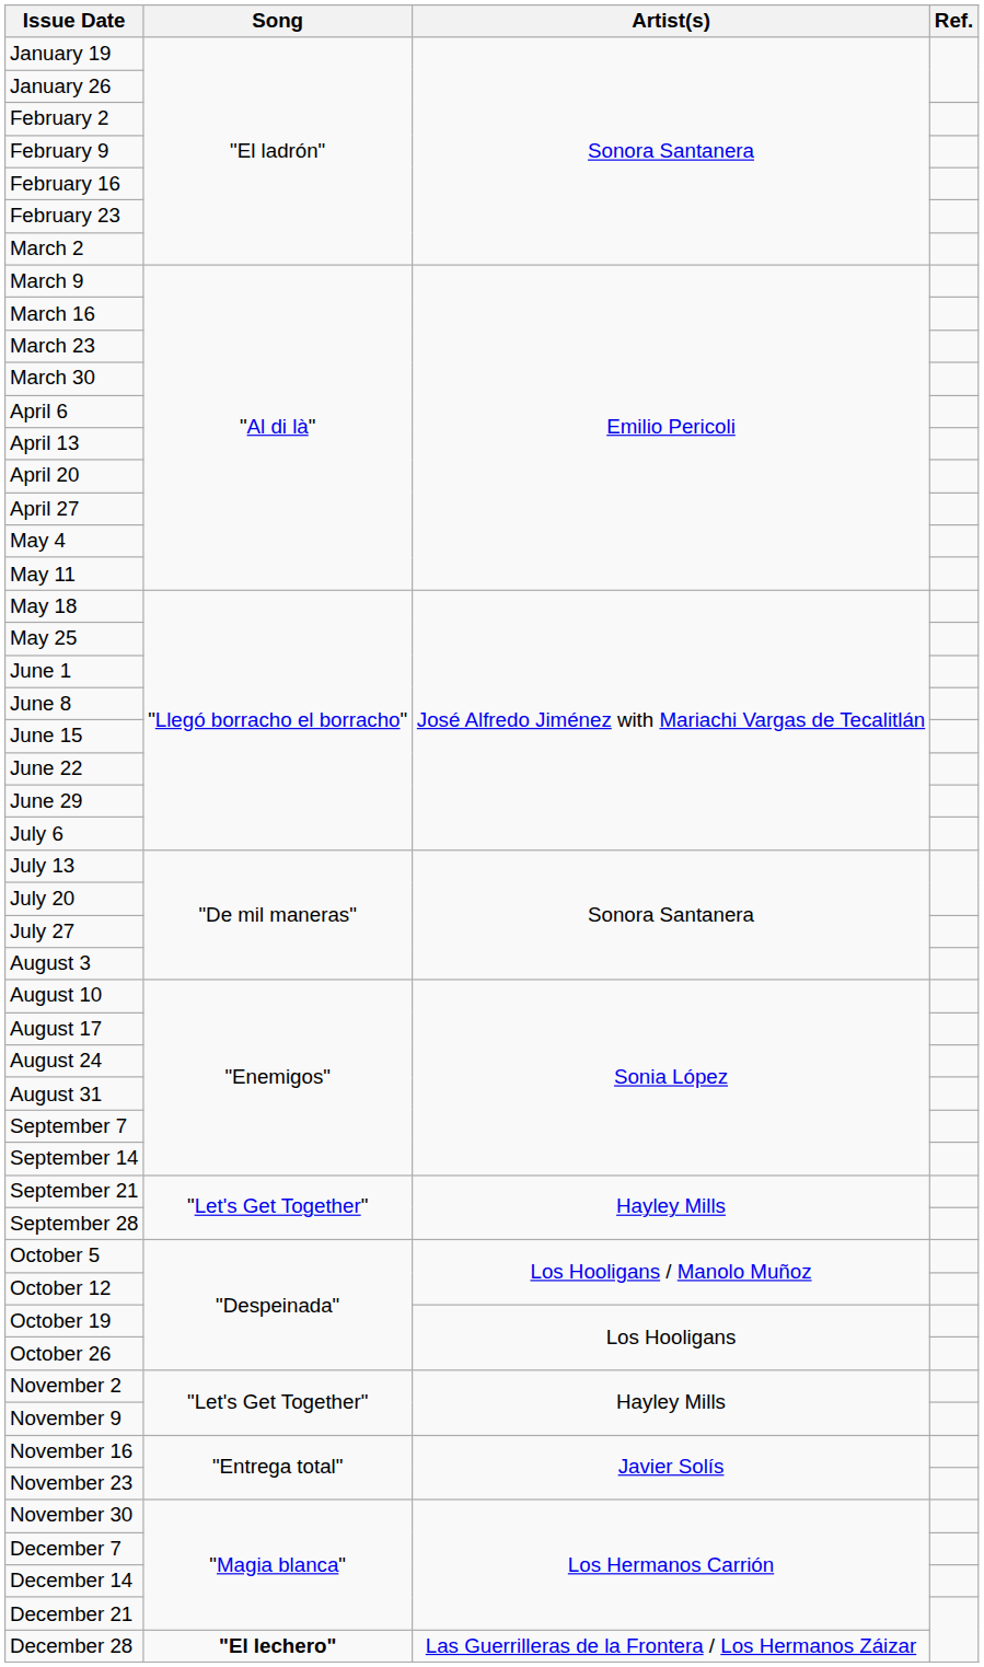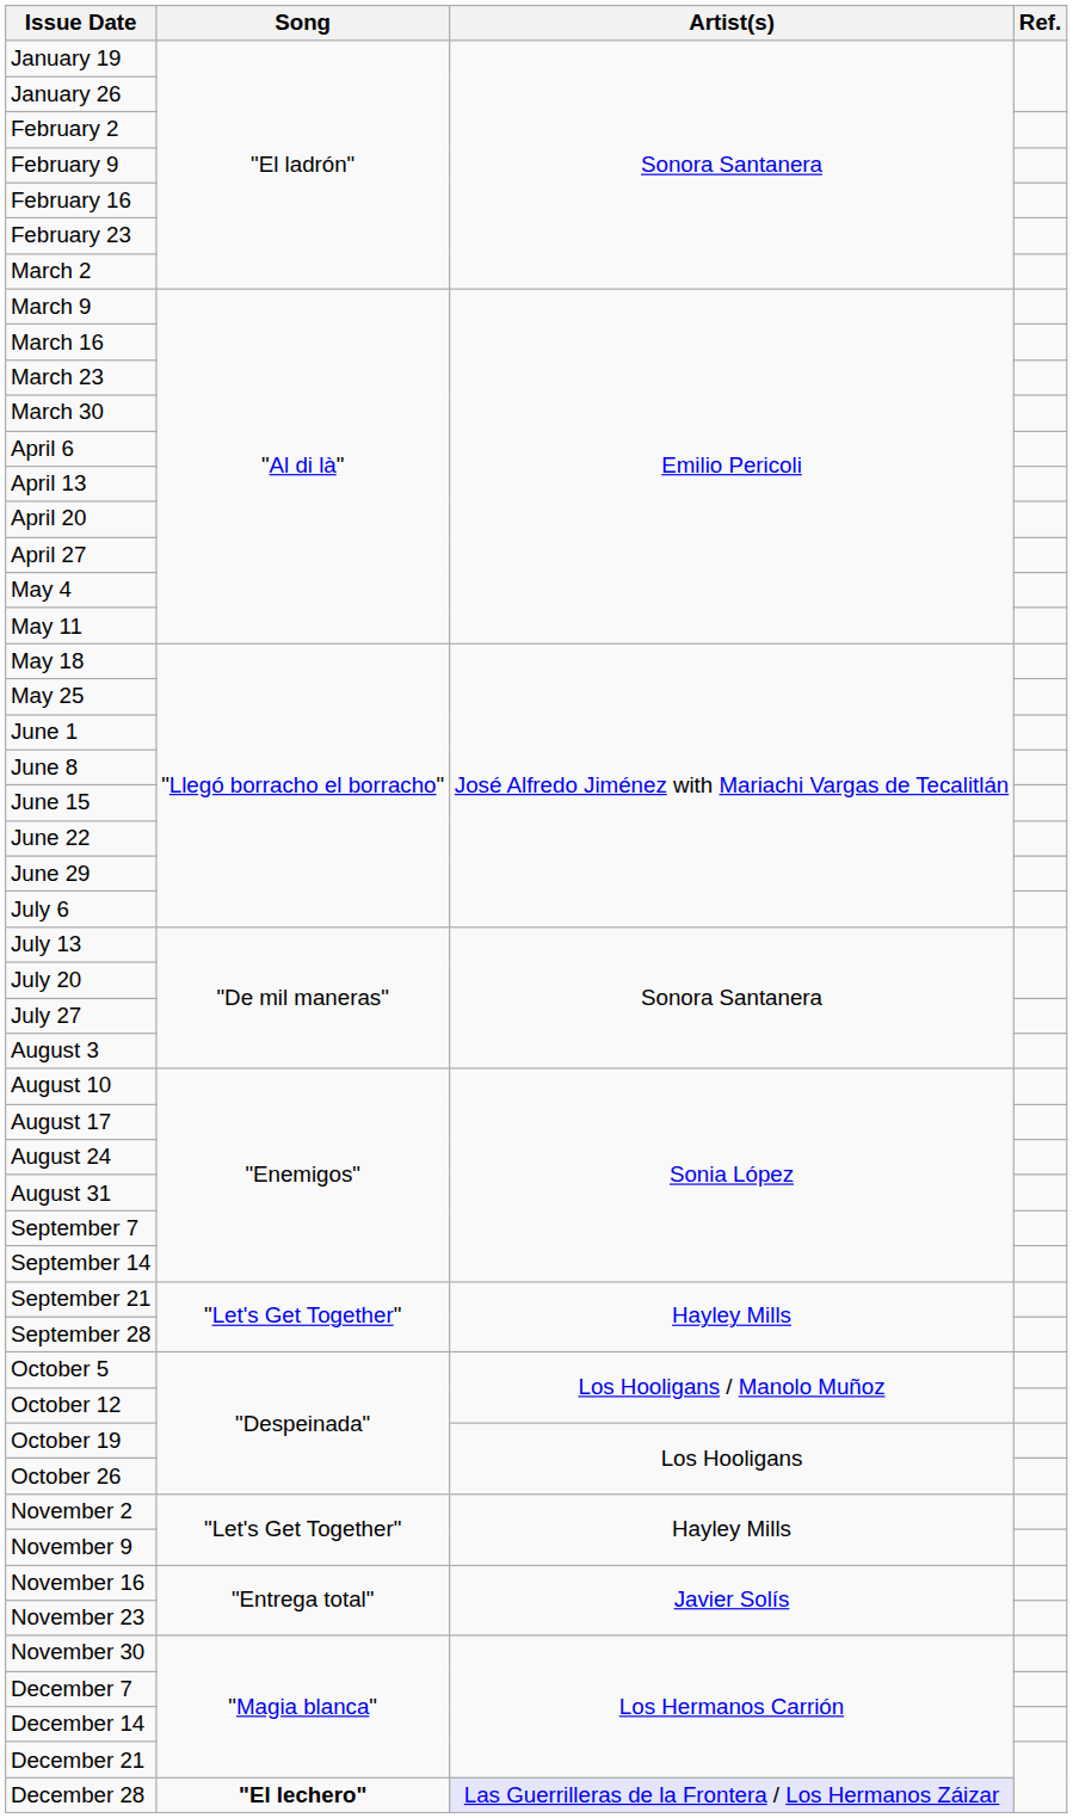December 28 | Artist(s): no background -> lavender background
